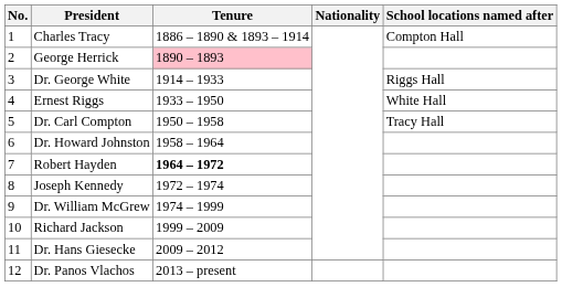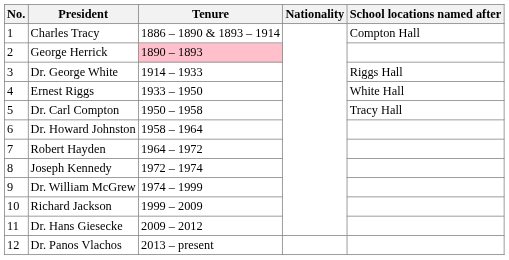Robert Hayden | Tenure: bold -> normal
